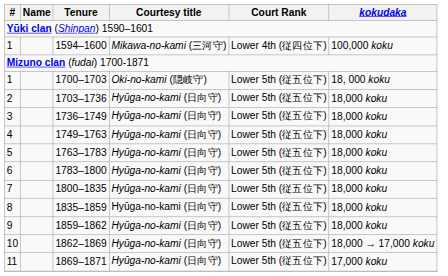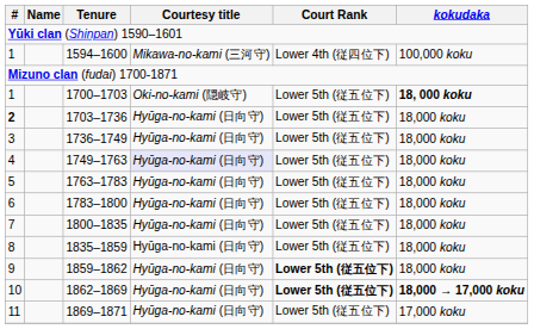1700–1703 | kokudaka: normal -> bold
1703–1736 | #: normal -> bold
1749–1763 | Courtesy title: no background -> lavender background
1859–1862 | Court Rank: normal -> bold
1862–1869 | Court Rank: normal -> bold
1862–1869 | kokudaka: normal -> bold
